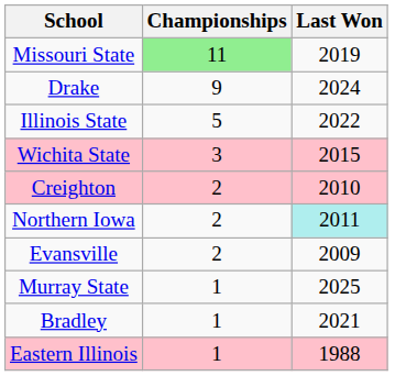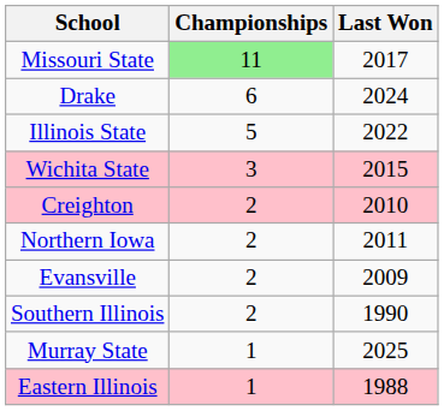Missouri State | Last Won: 2019 -> 2017
Drake | Championships: 9 -> 6
Northern Iowa | Last Won: paleturquoise background -> no background
+ row: Southern Illinois | 2 | 1990
- row: Bradley | 1 | 2021
